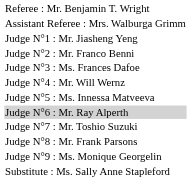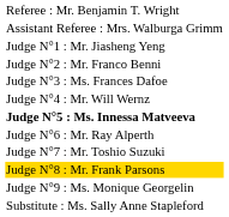row 7 | column 1: normal -> bold
row 8 | column 1: lightgrey background -> no background
row 10 | column 1: no background -> gold background
